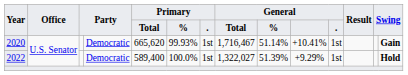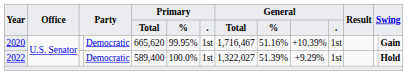2020 | Primary / %: 99.93% -> 99.95%
2020 | General / %: 51.14% -> 51.16%
2020 | General: +10.41% -> +10.39%
